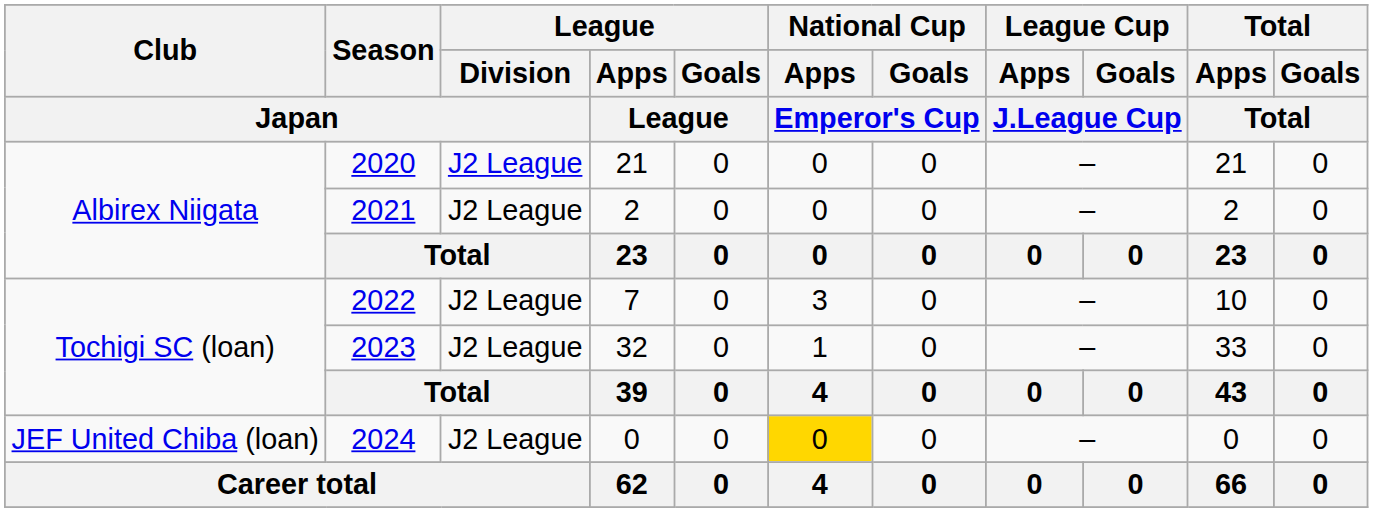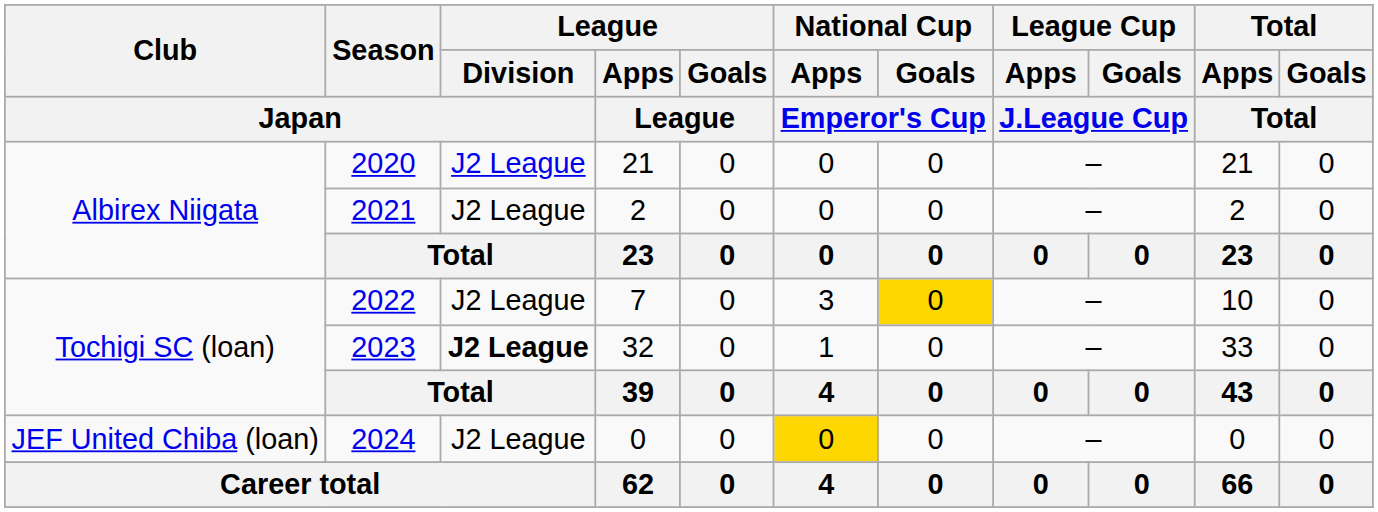2022 | National Cup / Goals / Emperor's Cup: no background -> gold background
2023 | League / Division / Japan: normal -> bold
